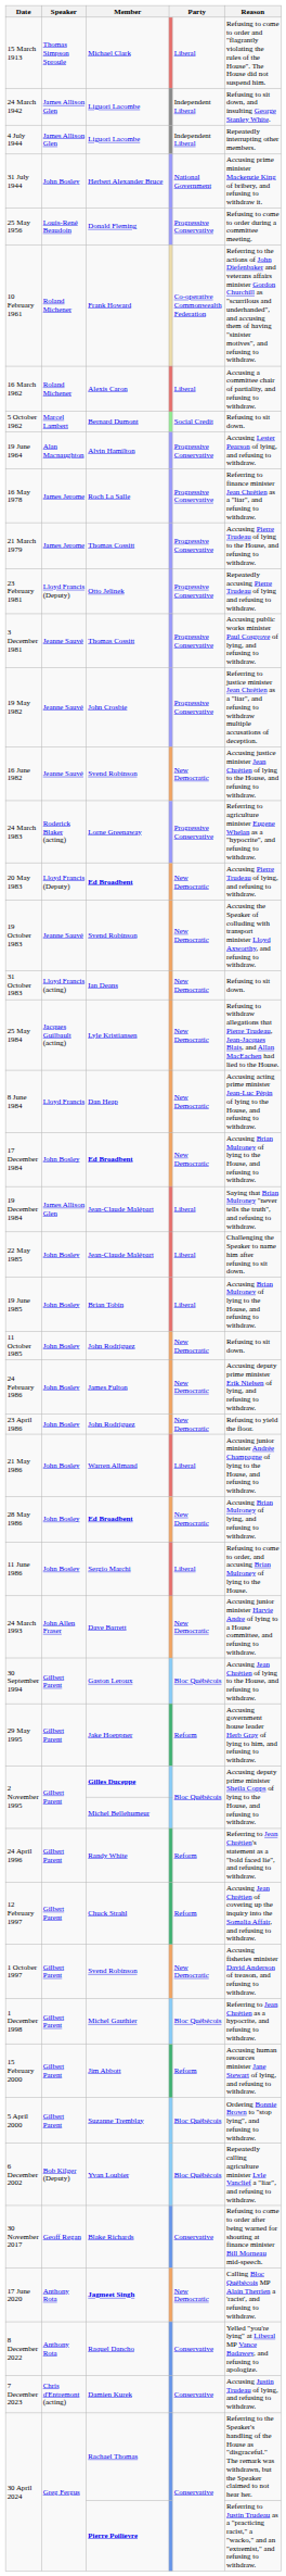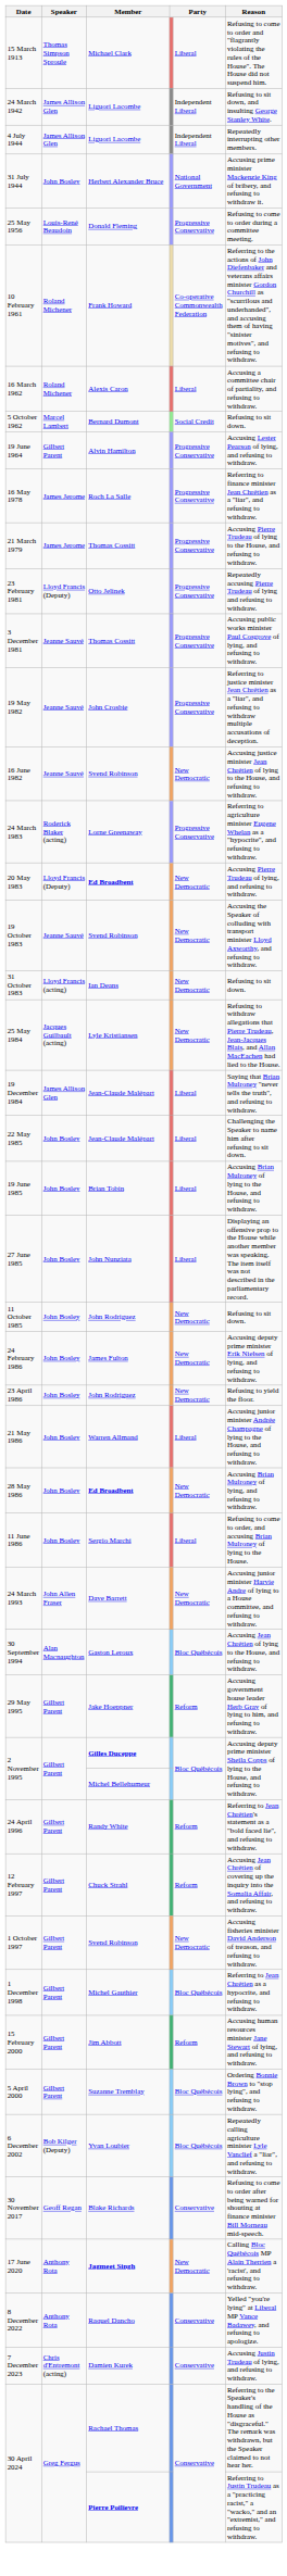19 June 1964 | Speaker: Alan Macnaughton -> Gilbert Parent
- row: 8 June 1984 | Lloyd Francis | Dan Heap | New Democratic | Accusing acting prime minister Jean-Luc Pépin of lying to the House, and refusing to withdraw.
- row: 17 December 1984 | John Bosley | Ed Broadbent | New Democratic | Accusing Brian Mulroney of lying to the House, and refusing to withdraw.
+ row: 27 June 1985 | John Bosley | John Nunziata | Liberal | Displaying an offensive prop to the House while another member was speaking. The item itself was not described in the parliamentary record.
30 September 1994 | Speaker: Gilbert Parent -> Alan Macnaughton
